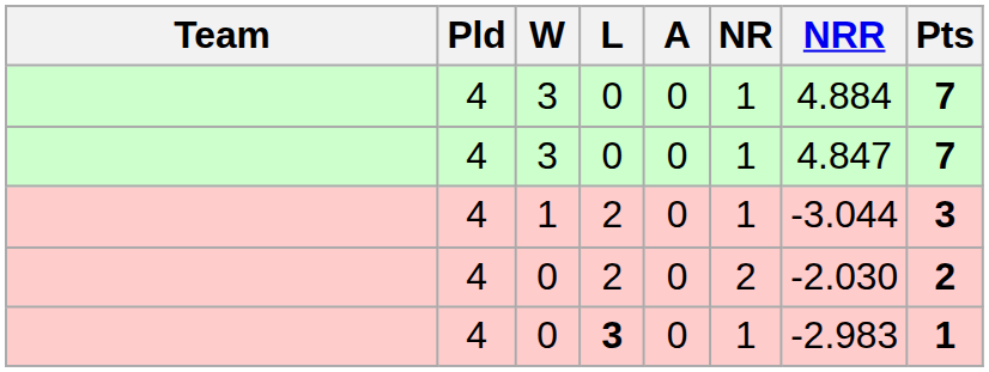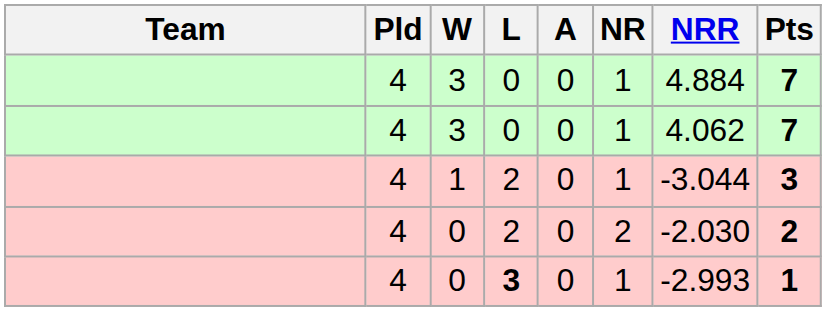row 3 | NRR: 4.847 -> 4.062
row 6 | NRR: -2.983 -> -2.993
